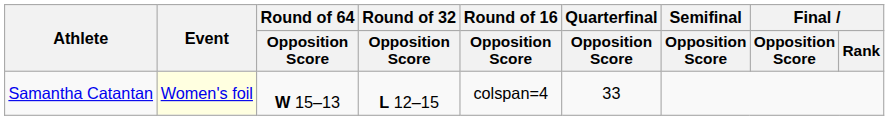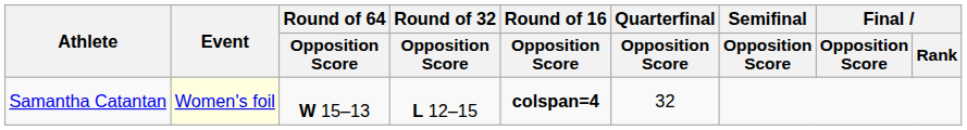Samantha Catantan | Round of 16 / Opposition Score: normal -> bold
Samantha Catantan | Quarterfinal / Opposition Score: 33 -> 32
